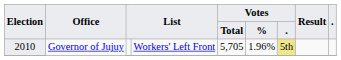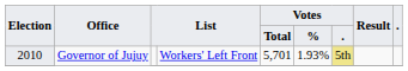Governor of Jujuy / Workers' Left Front | Votes / Total: 5,705 -> 5,701
Governor of Jujuy / Workers' Left Front | Votes / %: 1.96% -> 1.93%
